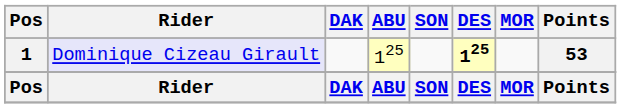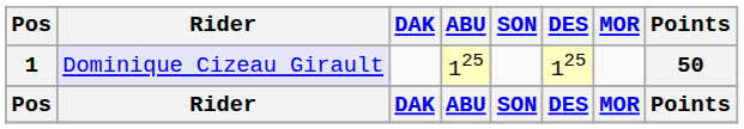1 | DES: bold -> normal
1 | Points: 53 -> 50
